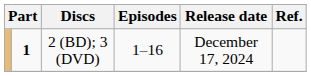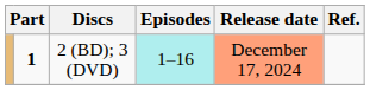2 (BD); 3 (DVD) | Episodes: no background -> paleturquoise background
2 (BD); 3 (DVD) | Release date: no background -> lightsalmon background
